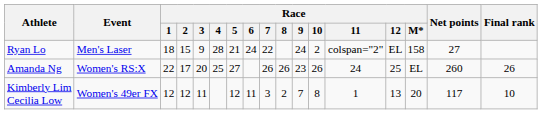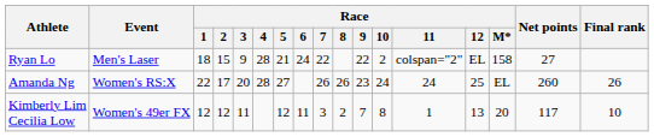Ryan Lo | Race / 9: 24 -> 22
Amanda Ng | Race / 4: 25 -> 28
Amanda Ng | Race / 10: 26 -> 24
